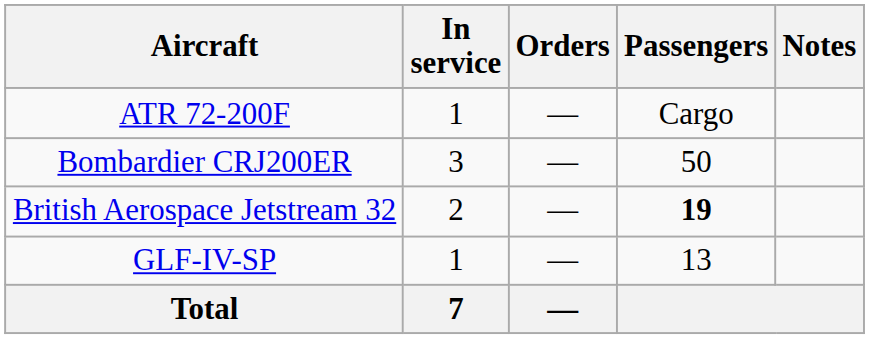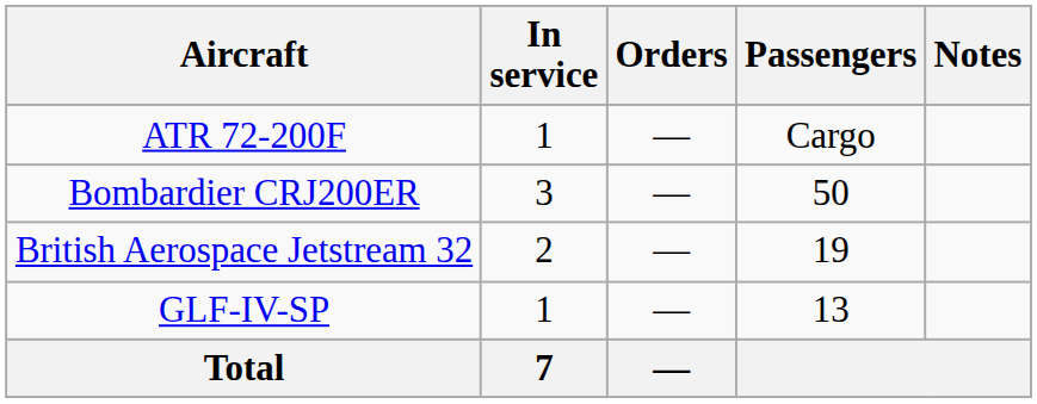British Aerospace Jetstream 32 | Passengers: bold -> normal
